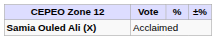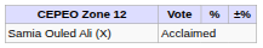Samia Ouled Ali (X) | CEPEO Zone 12: bold -> normal
